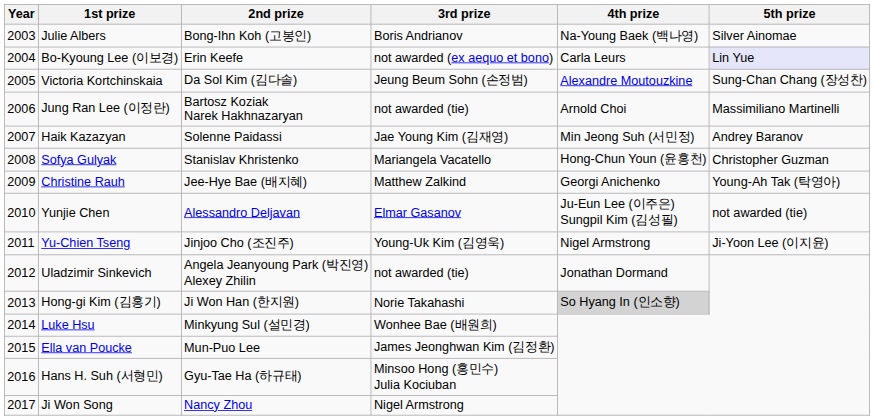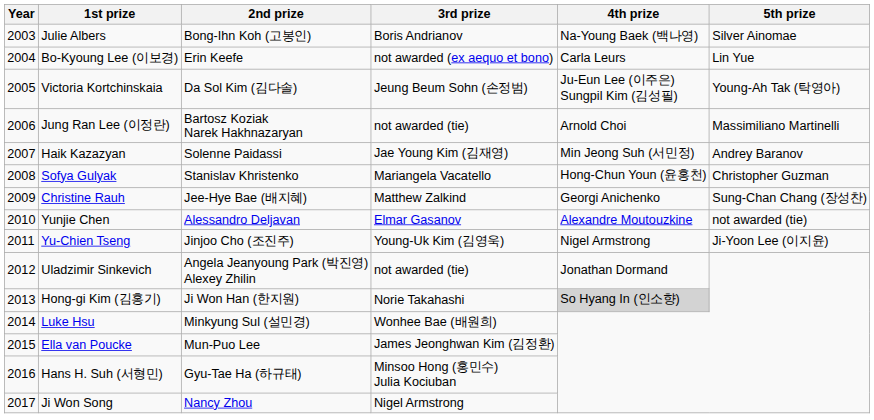Bo-Kyoung Lee (이보경) | 5th prize: lavender background -> no background
Victoria Kortchinskaia | 4th prize: Alexandre Moutouzkine -> Ju-Eun Lee (이주은) Sungpil Kim (김성필)
Victoria Kortchinskaia | 5th prize: Sung-Chan Chang (장성찬) -> Young-Ah Tak (탁영아)
Christine Rauh | 5th prize: Young-Ah Tak (탁영아) -> Sung-Chan Chang (장성찬)
Yunjie Chen | 4th prize: Ju-Eun Lee (이주은) Sungpil Kim (김성필) -> Alexandre Moutouzkine
